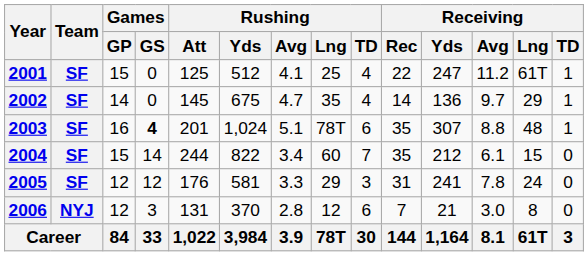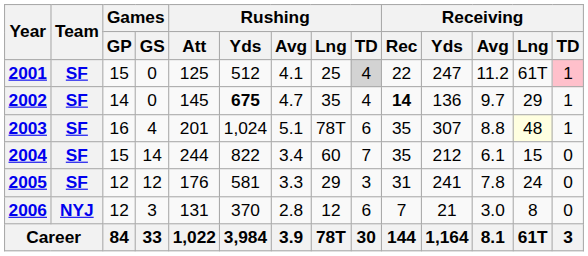2001 | Rushing / TD: no background -> lightgrey background
2001 | Receiving / TD: no background -> pink background
2002 | Rushing / Yds: normal -> bold
2002 | Receiving / Rec: normal -> bold
2003 | Games / GS: bold -> normal
2003 | Receiving / Lng: no background -> lightyellow background
